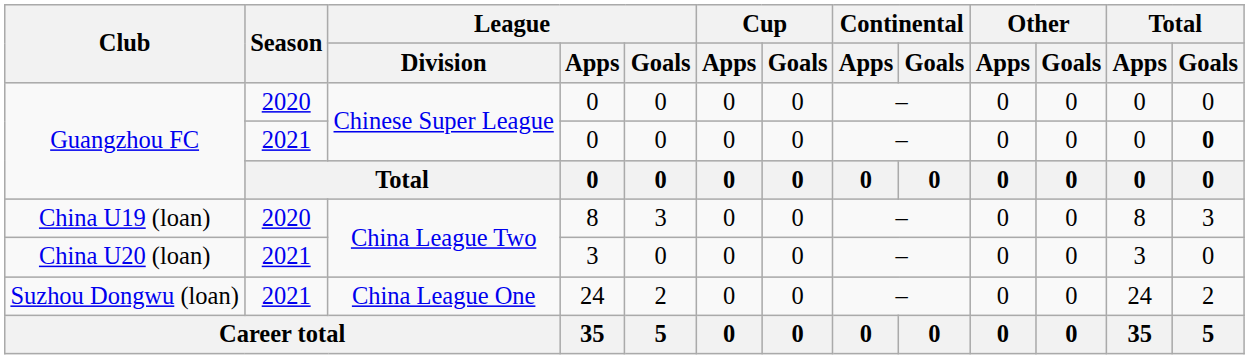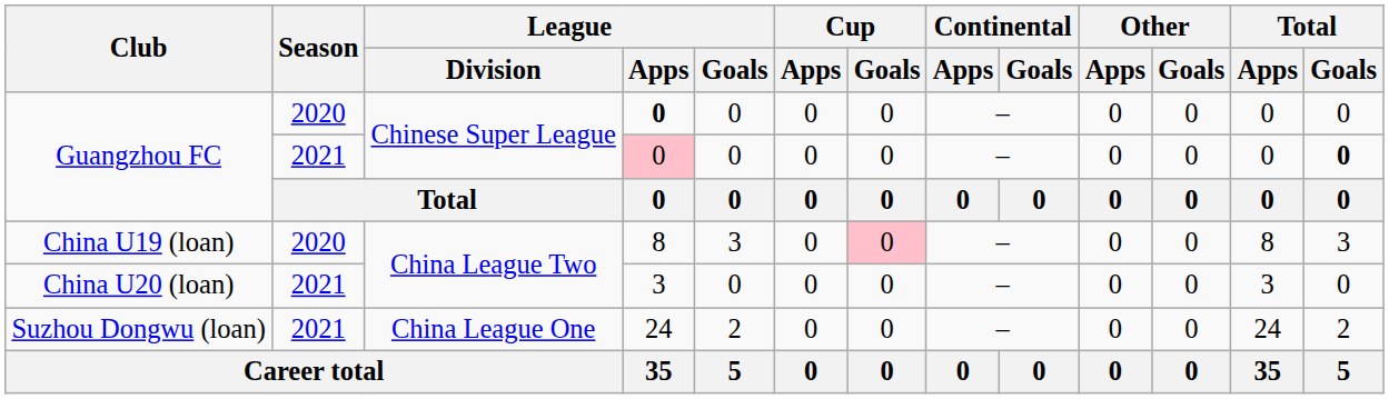Guangzhou FC / 2020 | League / Apps: normal -> bold
Guangzhou FC / 2021 | League / Apps: no background -> pink background
China U19 (loan) | Cup / Goals: no background -> pink background
